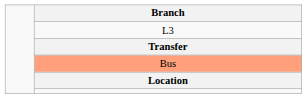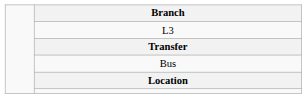Bus | Branch: lightsalmon background -> no background
